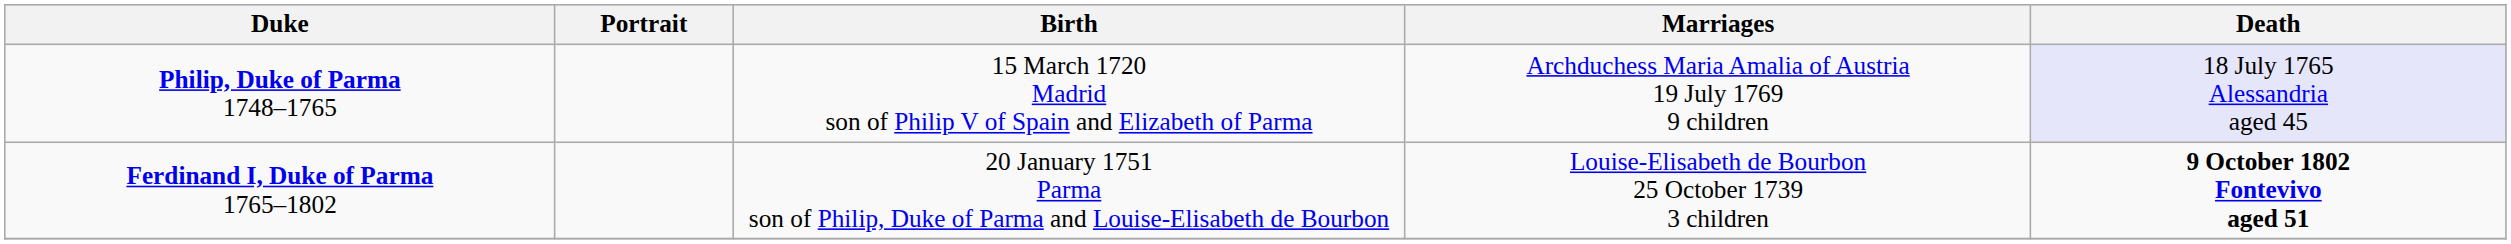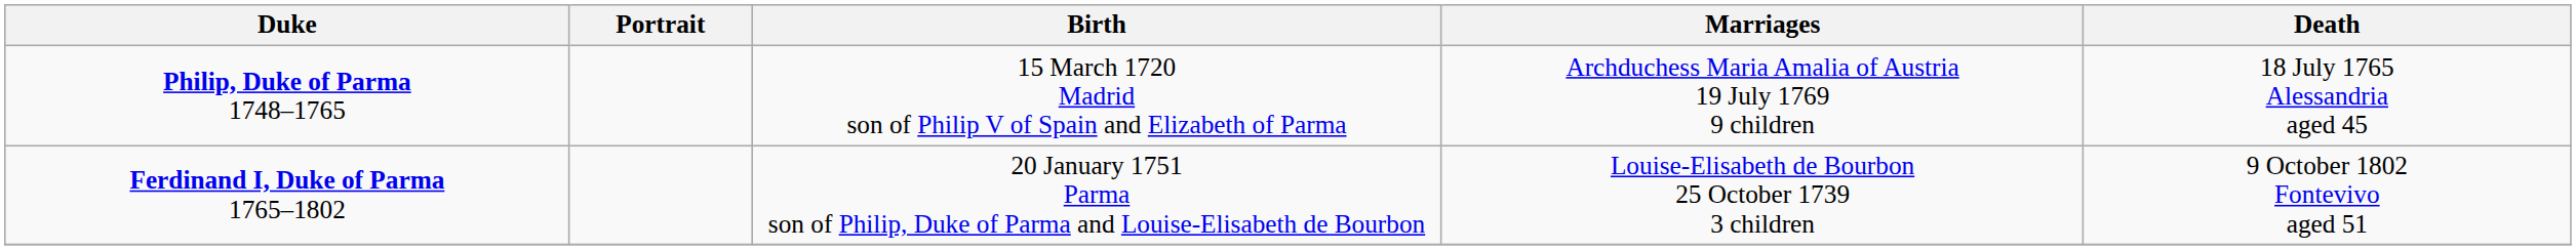Philip, Duke of Parma 1748–1765 | Death: lavender background -> no background
Ferdinand I, Duke of Parma 1765–1802 | Death: bold -> normal
